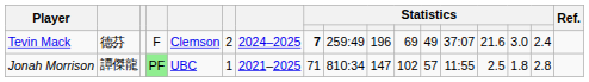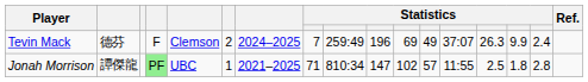Tevin Mack | column 8: bold -> normal
Tevin Mack | column 14: 21.6 -> 26.3
Tevin Mack | column 15: 3.0 -> 9.9
